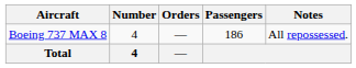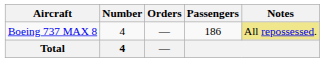Boeing 737 MAX 8 | Notes: no background -> khaki background
